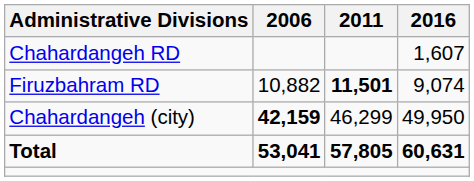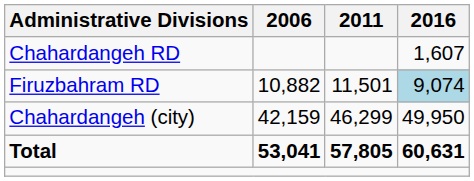Firuzbahram RD | 2011: bold -> normal
Firuzbahram RD | 2016: no background -> lightblue background
Chahardangeh (city) | 2006: bold -> normal
